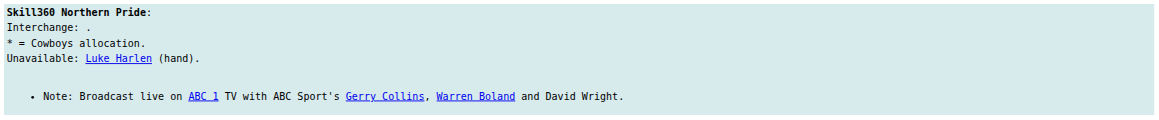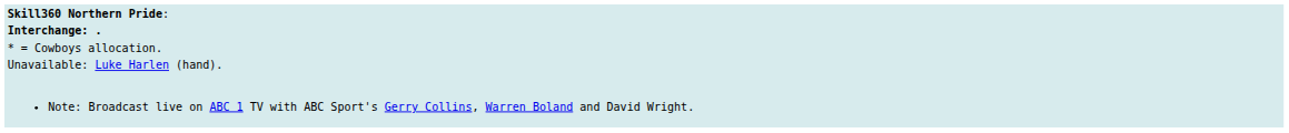row 2 | column 1: normal -> bold
